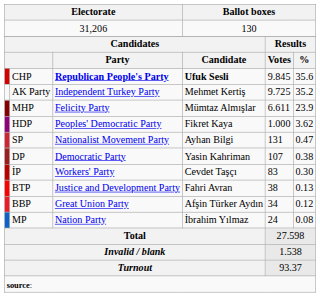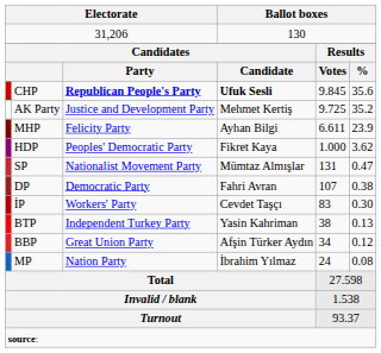AK Party | column 3: Independent Turkey Party -> Justice and Development Party
MHP | column 4: Mümtaz Almışlar -> Ayhan Bilgi
SP | column 4: Ayhan Bilgi -> Mümtaz Almışlar
DP | column 4: Yasin Kahriman -> Fahri Avran
BTP | column 3: Justice and Development Party -> Independent Turkey Party
BTP | column 4: Fahri Avran -> Yasin Kahriman
